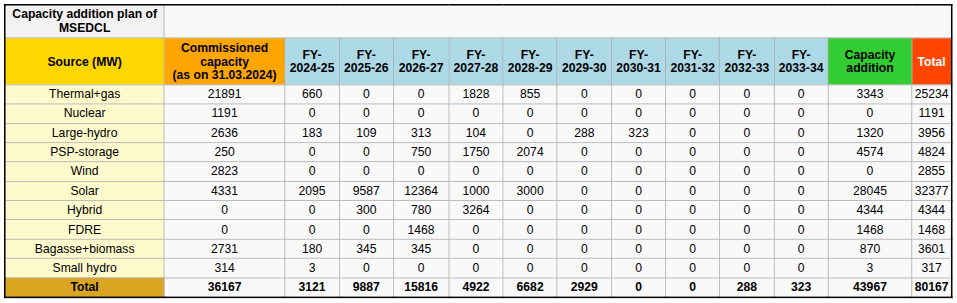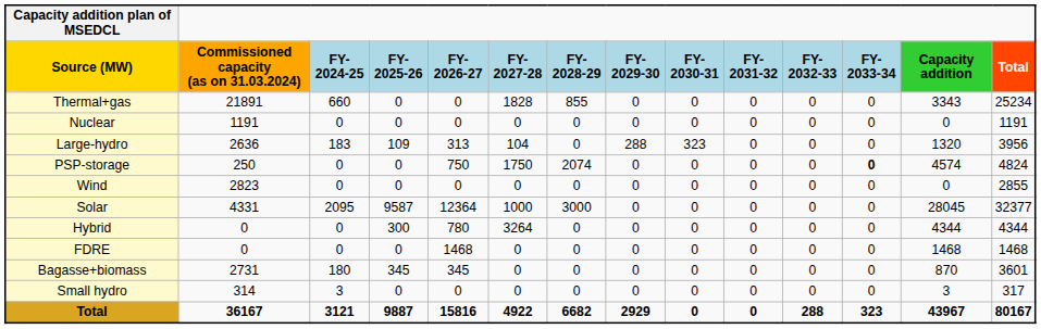PSP-storage | FY-2033-34: normal -> bold
